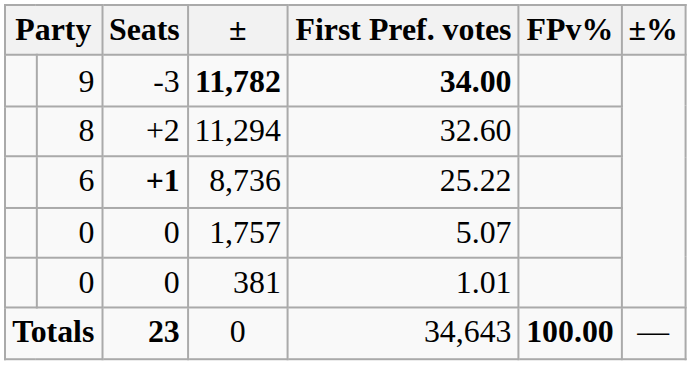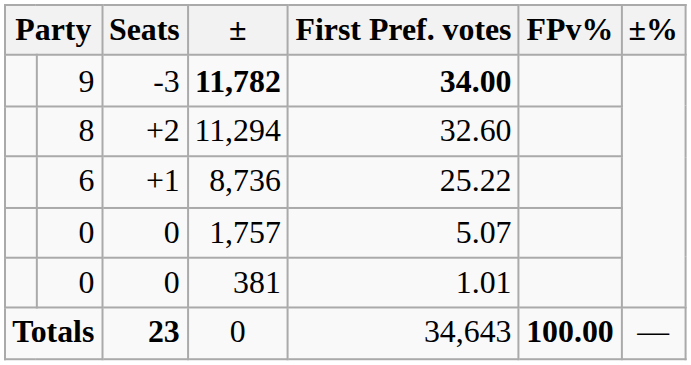8,736 | Seats: bold -> normal
